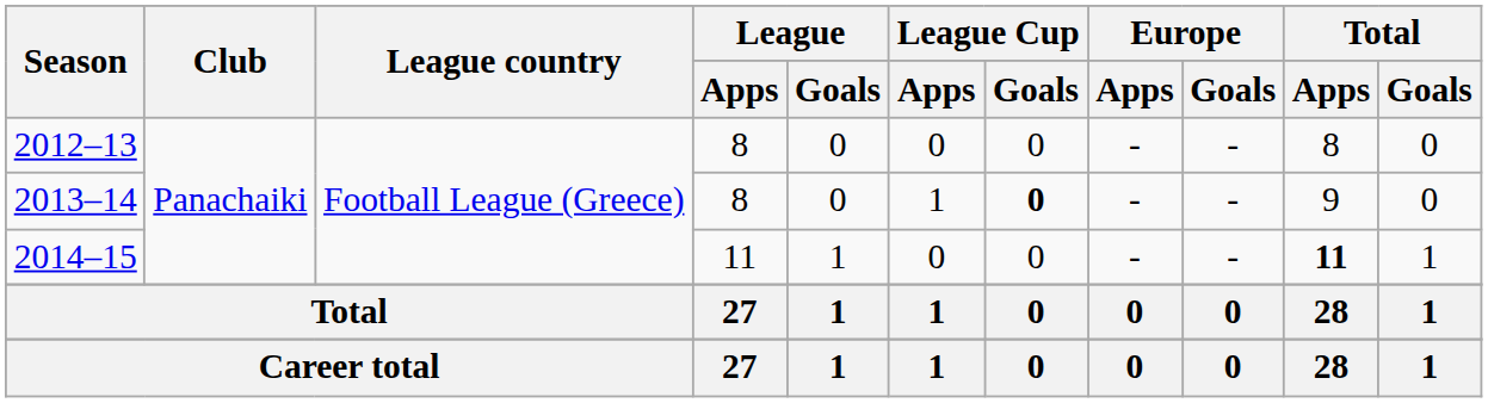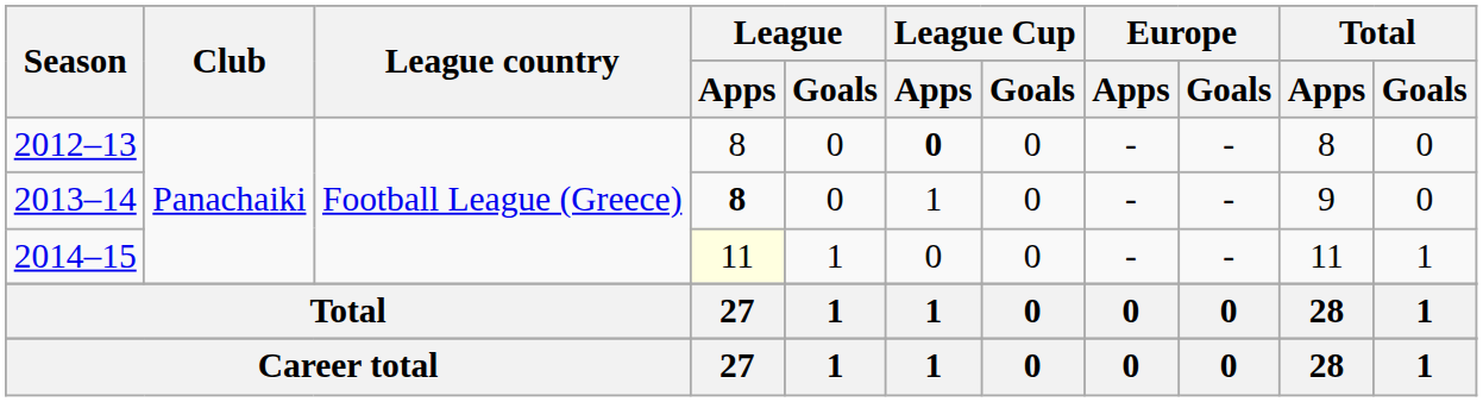2012–13 | League Cup / Apps: normal -> bold
2013–14 | League / Apps: normal -> bold
2013–14 | League Cup / Goals: bold -> normal
2014–15 | League / Apps: no background -> lightyellow background
2014–15 | Total / Apps: bold -> normal
